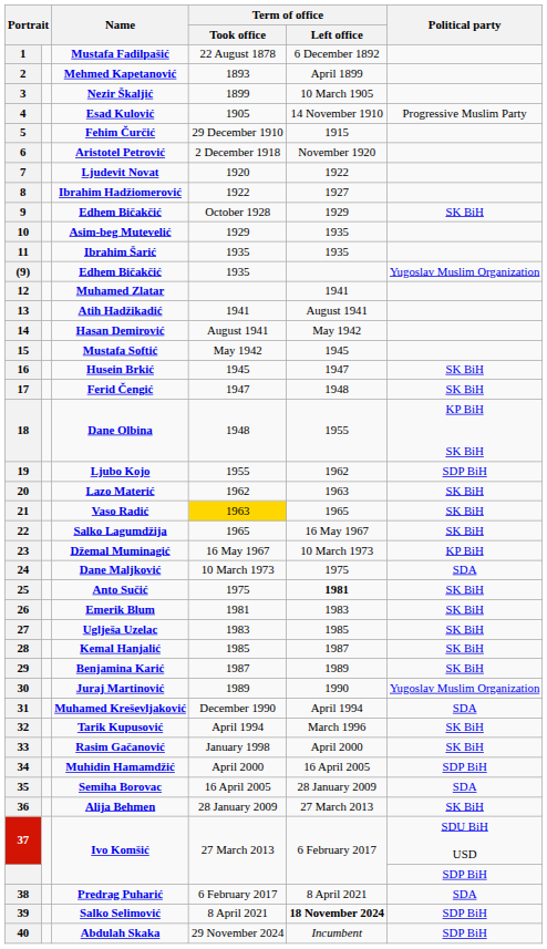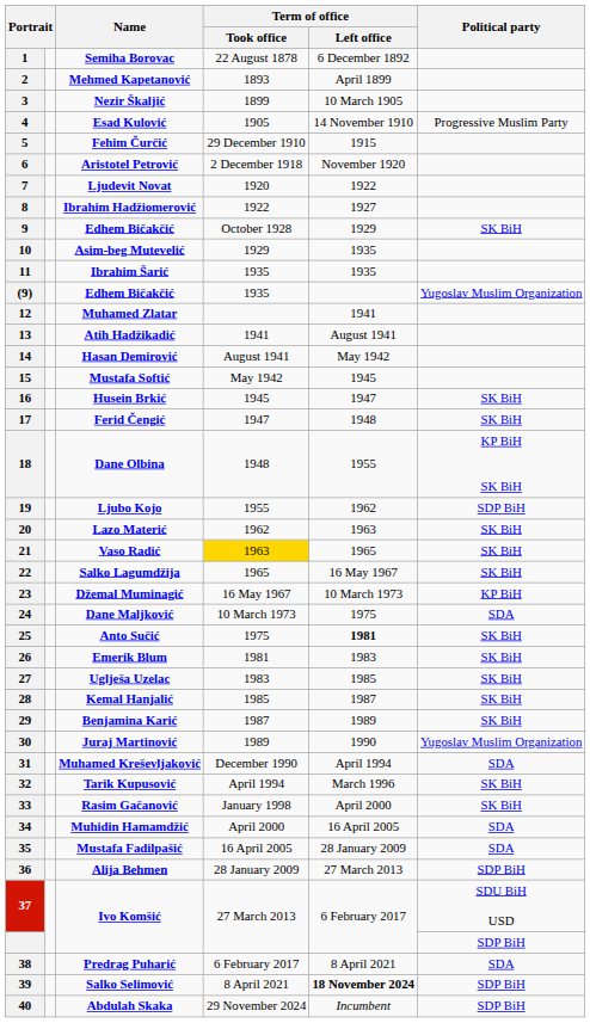1 | Name: Mustafa Fadilpašić -> Semiha Borovac
34 | Political party: SDP BiH -> SDA
35 | Name: Semiha Borovac -> Mustafa Fadilpašić
36 | Political party: SK BiH -> SDP BiH
